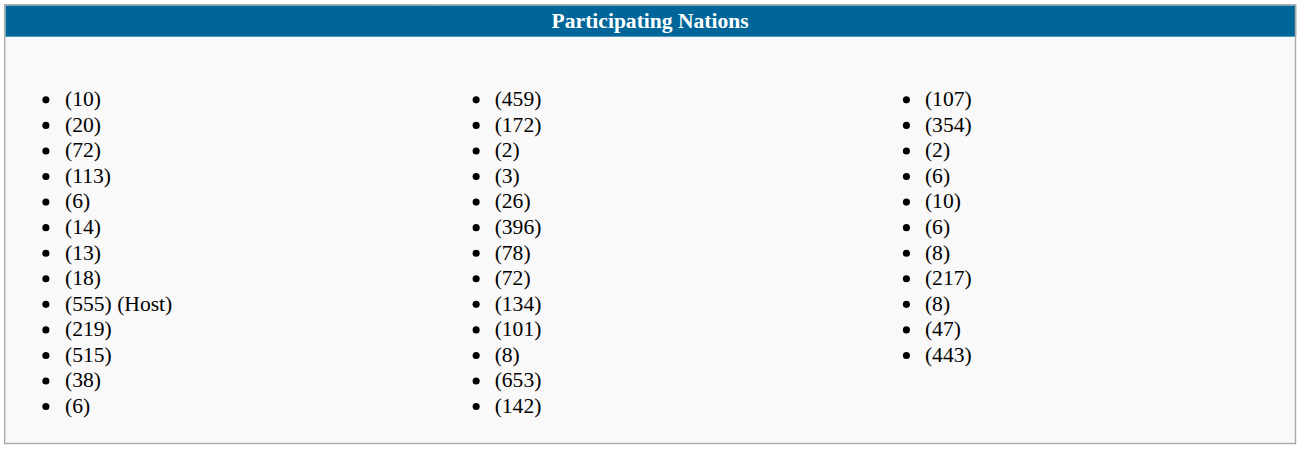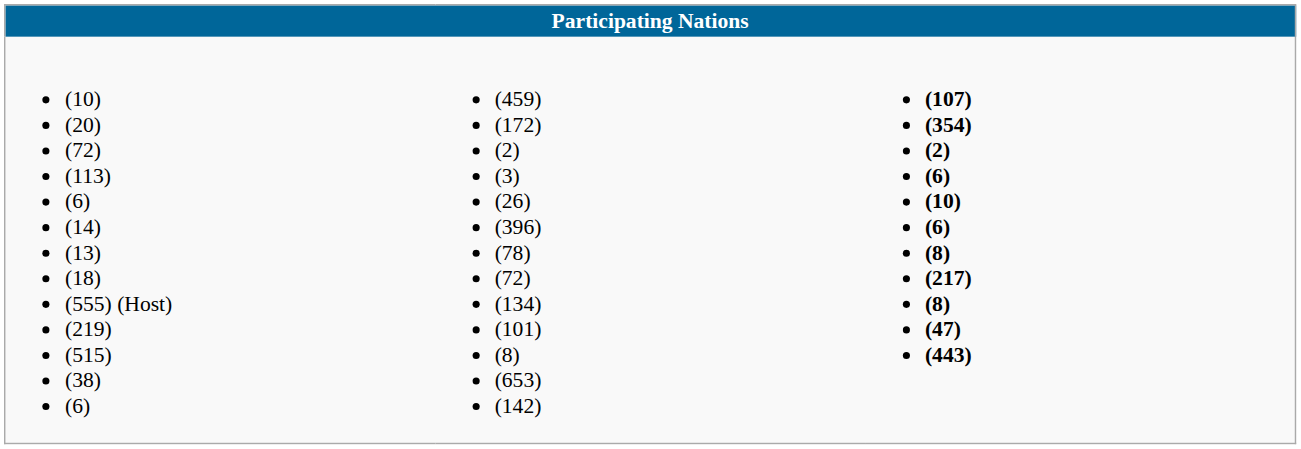row 2 | column 3: normal -> bold
